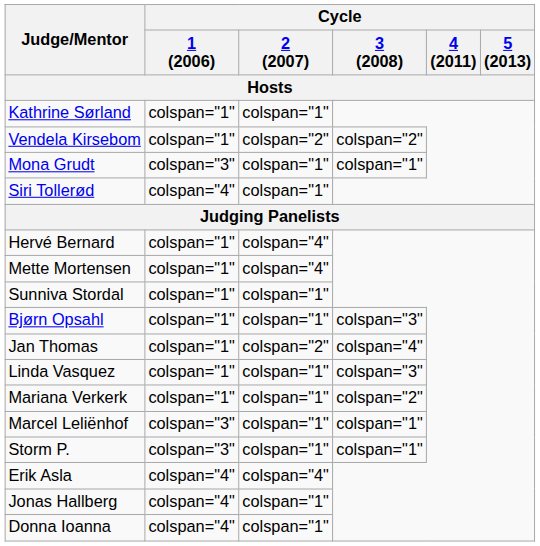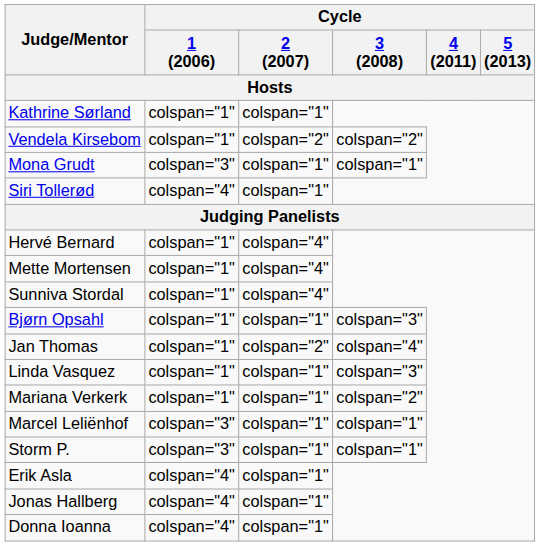Sunniva Stordal | Cycle / 2 (2007): colspan="1" -> colspan="4"
Erik Asla | Cycle / 2 (2007): colspan="4" -> colspan="1"
